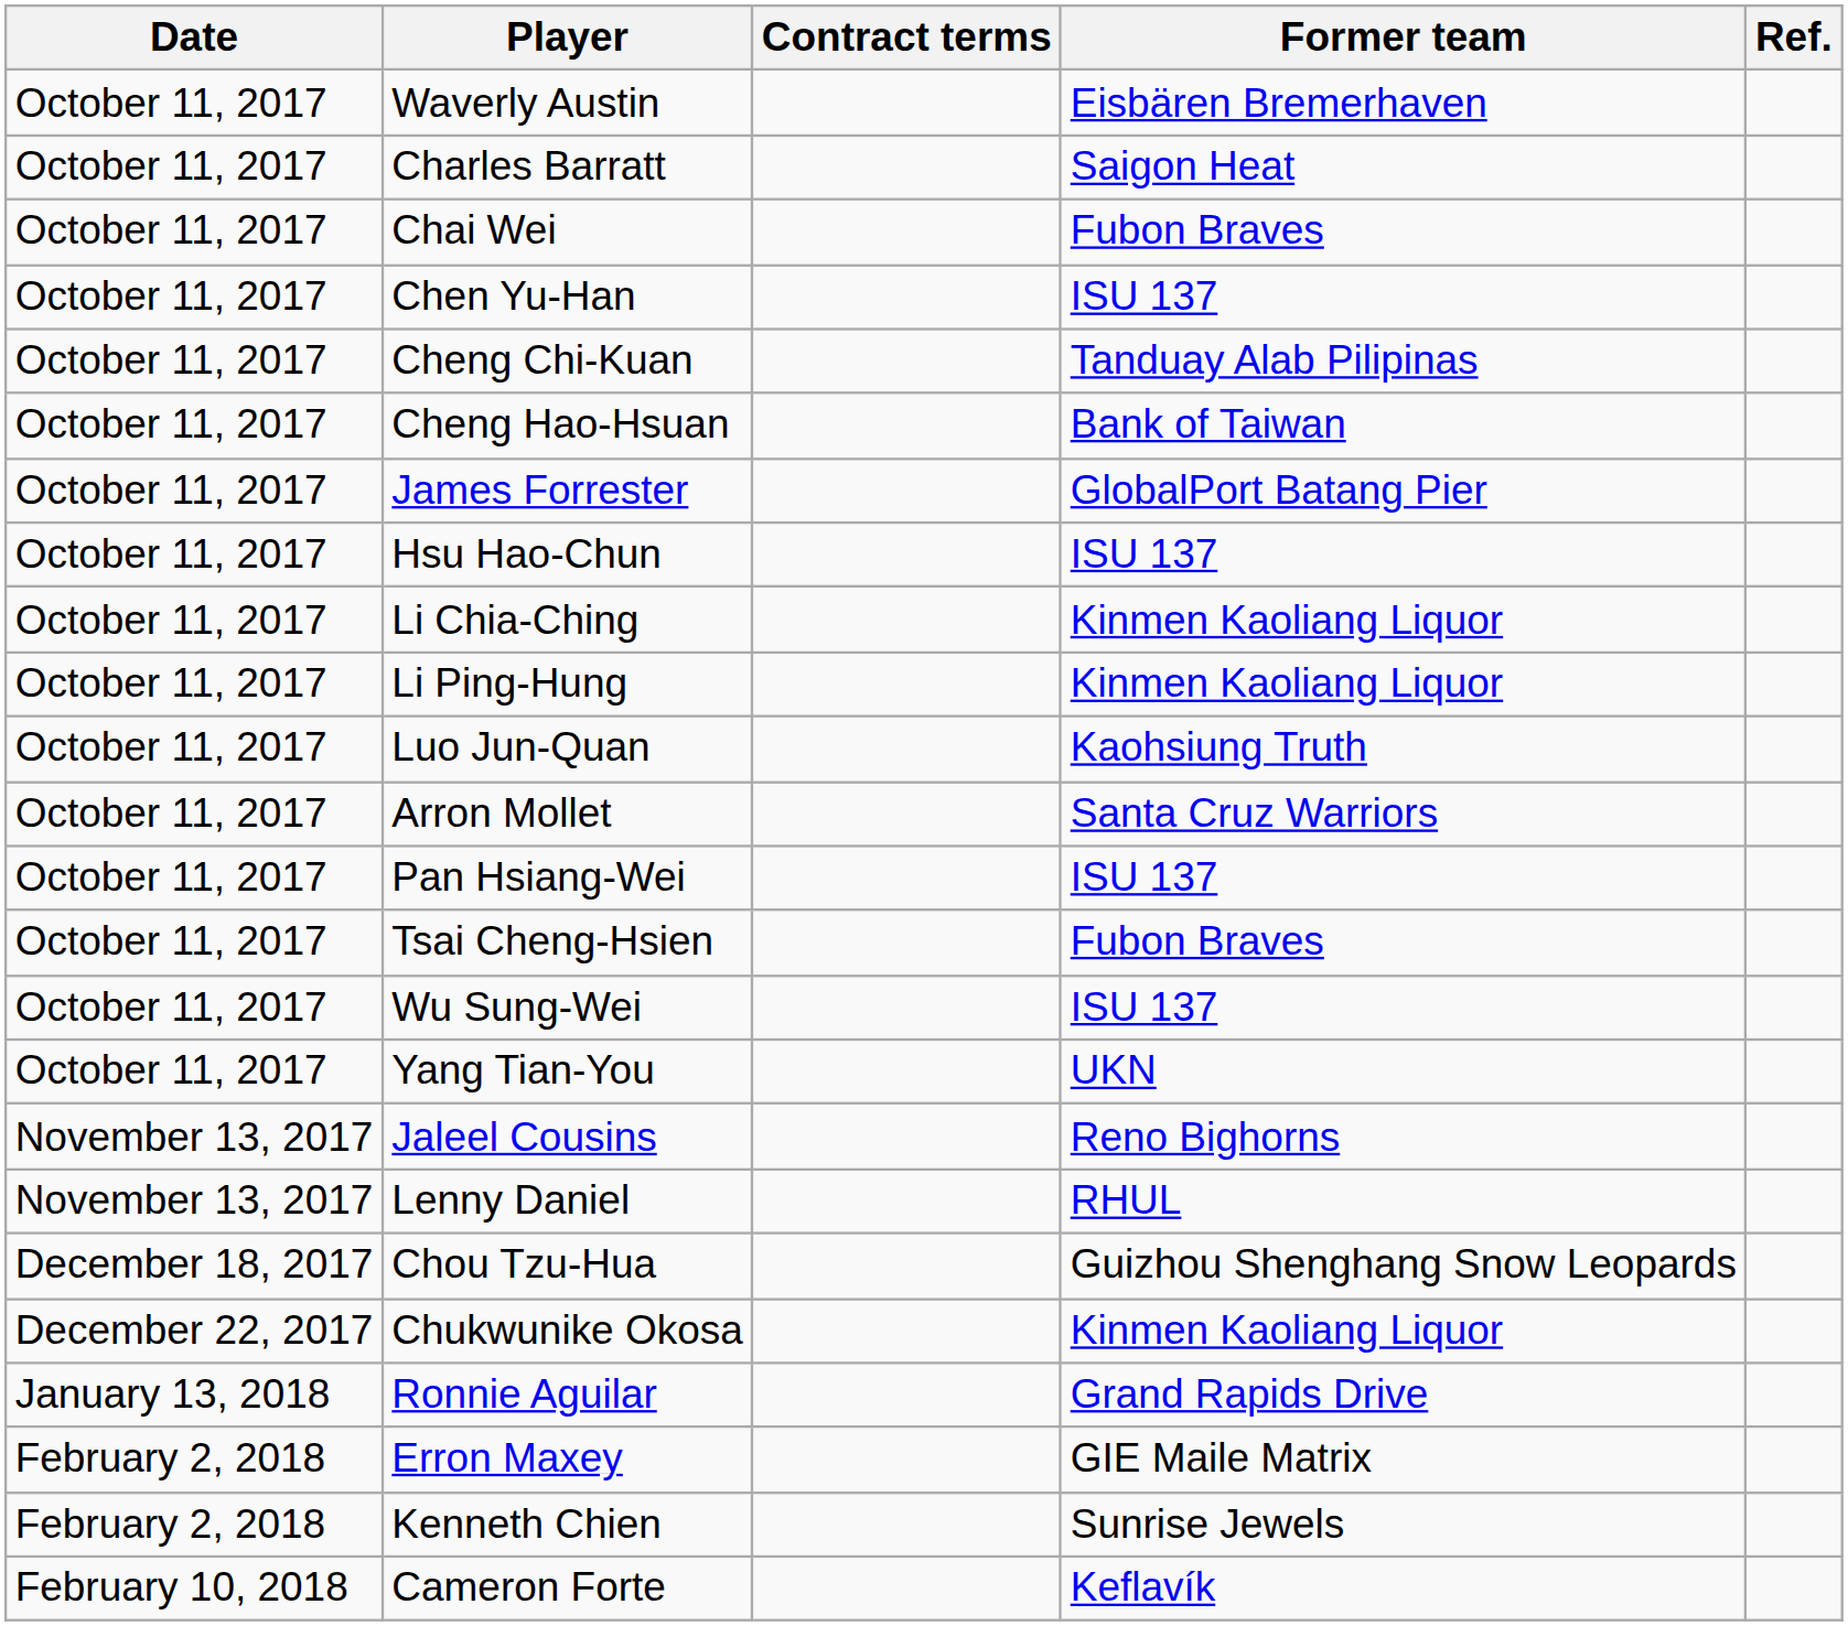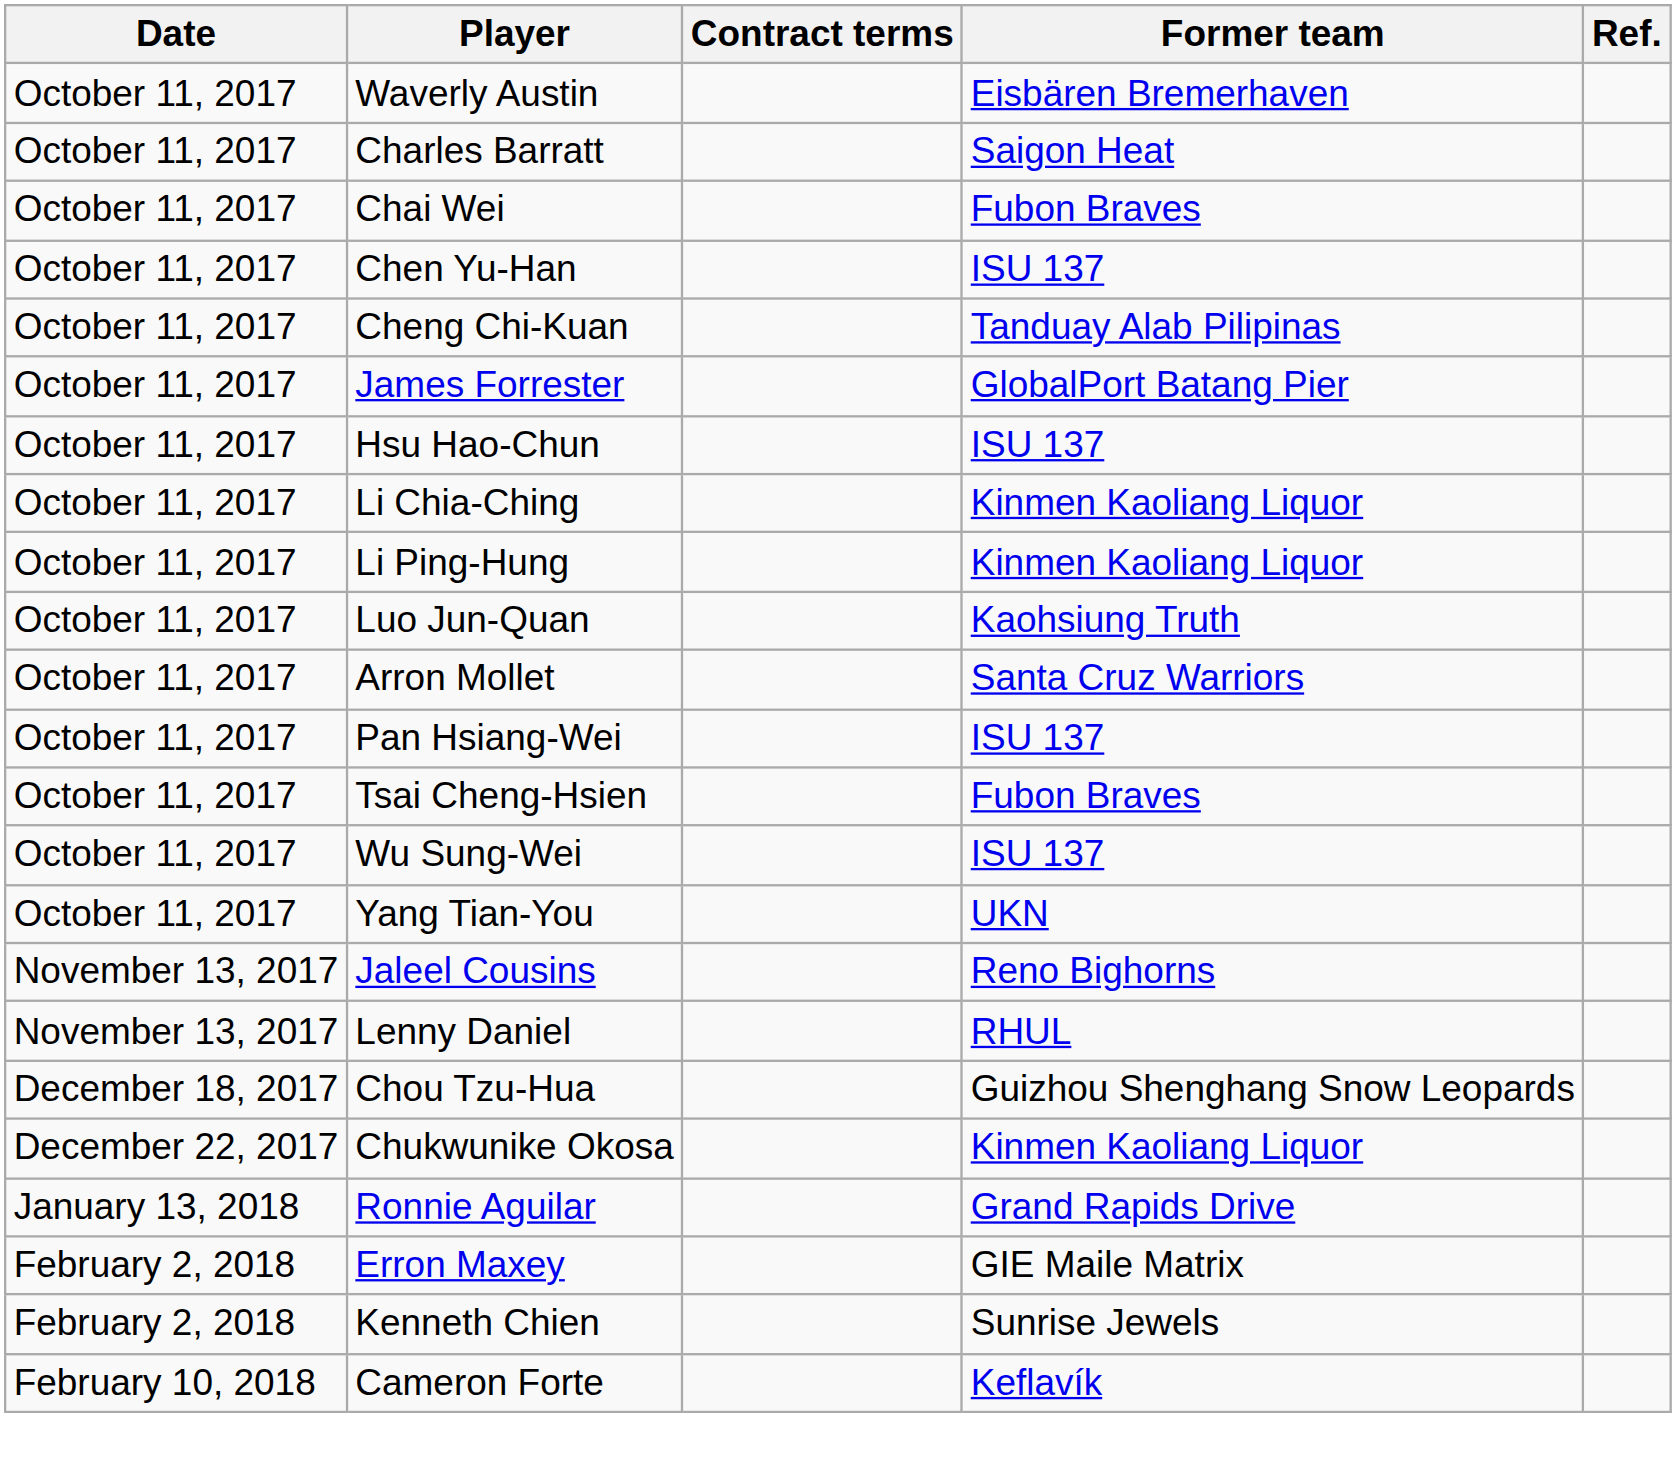- row: October 11, 2017 | Cheng Hao-Hsuan | Bank of Taiwan
